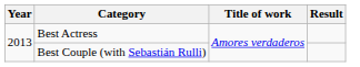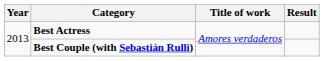Best Actress | Category: normal -> bold
Best Couple (with Sebastián Rulli) | Category: normal -> bold
